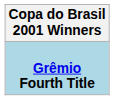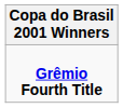row 2 | column 1: lightblue background -> no background
